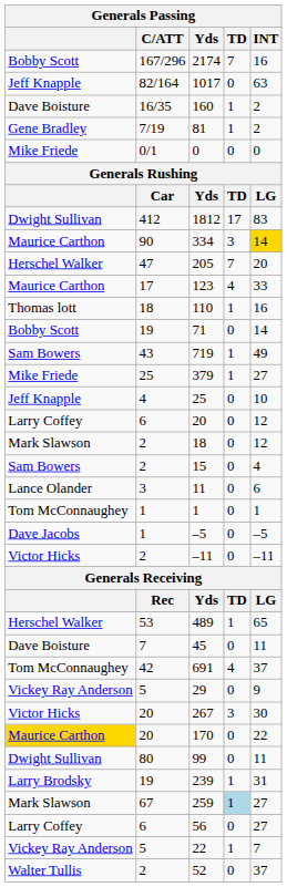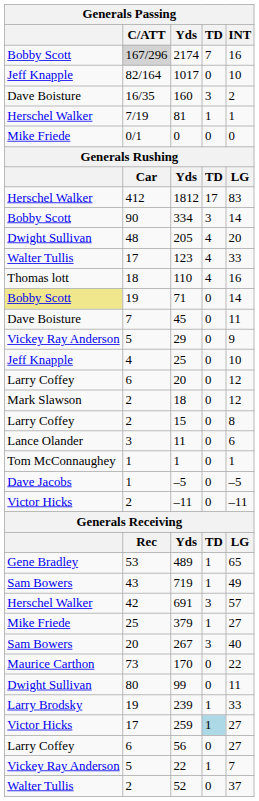2174 | C/ATT: no background -> lightgrey background
1017 | INT: 63 -> 10
160 | TD: 1 -> 3
81 | column 1: Gene Bradley -> Herschel Walker
81 | INT: 2 -> 1
1812 | column 1: Dwight Sullivan -> Herschel Walker
334 | column 1: Maurice Carthon -> Bobby Scott
334 | INT: gold background -> no background
205 | column 1: Herschel Walker -> Dwight Sullivan
205 | C/ATT: 47 -> 48
205 | TD: 7 -> 4
123 | column 1: Maurice Carthon -> Walter Tullis
110 | TD: 1 -> 4
71 | column 1: no background -> khaki background
rows swapped: 45 <-> 719
rows swapped: 29 <-> 379
15 | column 1: Sam Bowers -> Larry Coffey
15 | INT: 4 -> 8
489 | column 1: Herschel Walker -> Gene Bradley
691 | column 1: Tom McConnaughey -> Herschel Walker
691 | TD: 4 -> 3
691 | INT: 37 -> 57
267 | column 1: Victor Hicks -> Sam Bowers
267 | INT: 30 -> 40
170 | column 1: gold background -> no background
170 | C/ATT: 20 -> 73
239 | INT: 31 -> 33
259 | column 1: Mark Slawson -> Victor Hicks
259 | C/ATT: 67 -> 17
